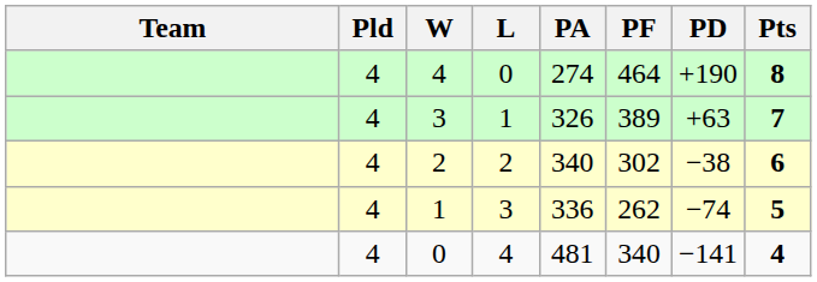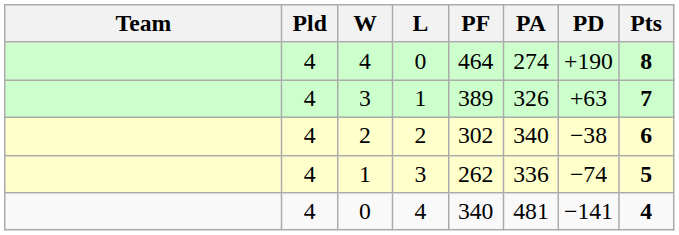columns swapped: PF <-> PA
